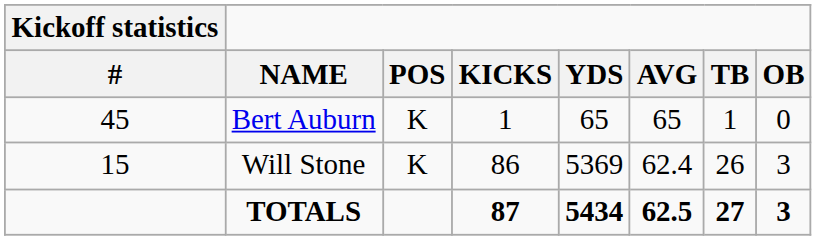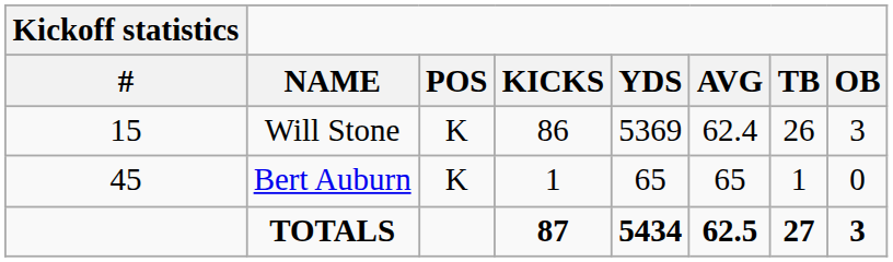rows swapped: Will Stone <-> Bert Auburn
